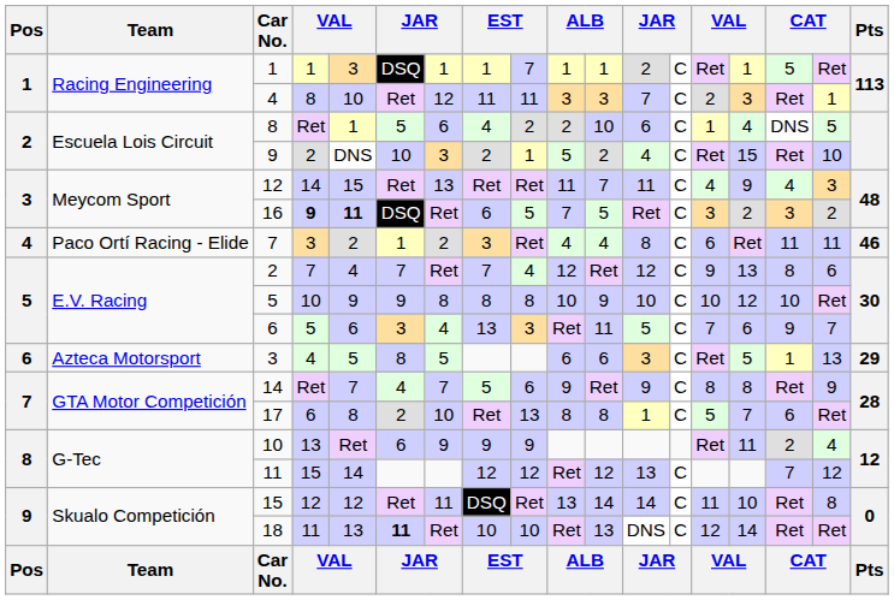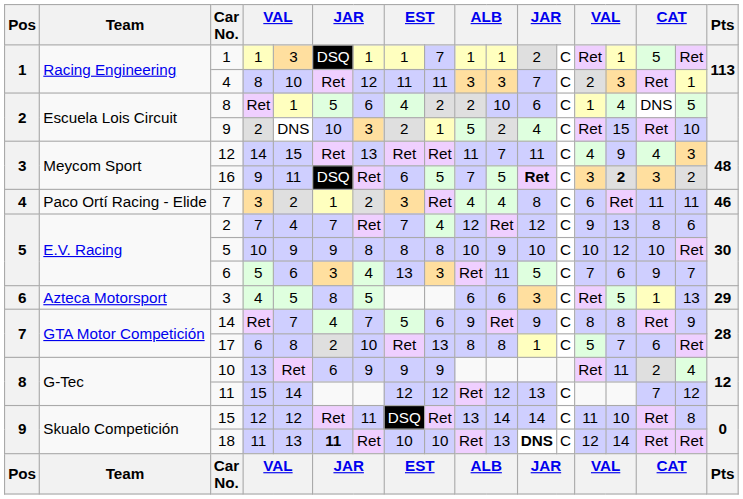16 | column 4: bold -> normal
16 | column 5: bold -> normal
16 | column 12: normal -> bold
16 | column 15: normal -> bold
18 | column 12: normal -> bold
